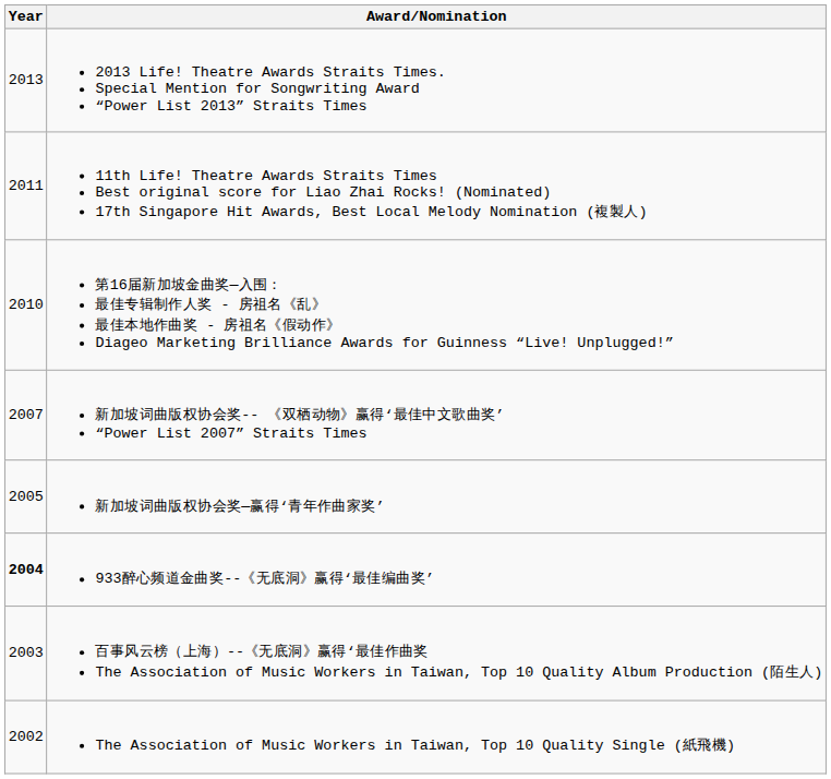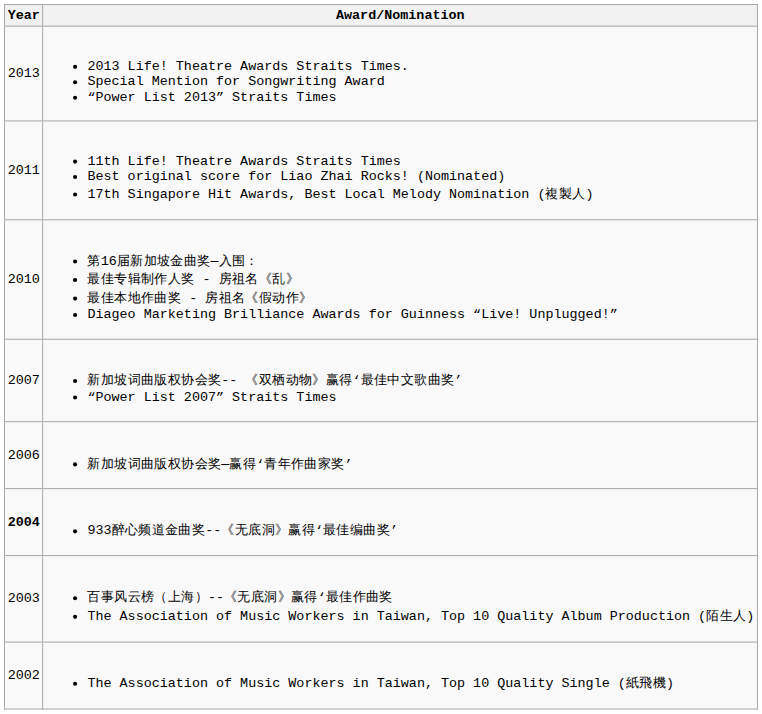新加坡词曲版权协会奖—赢得‘青年作曲家奖’ | Year: 2005 -> 2006
